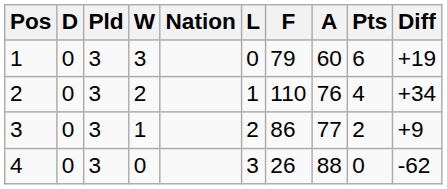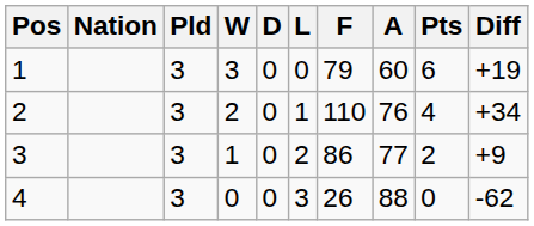columns swapped: Nation <-> D
